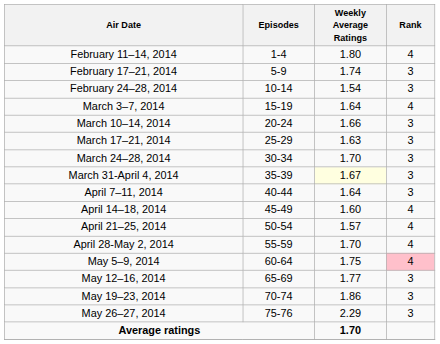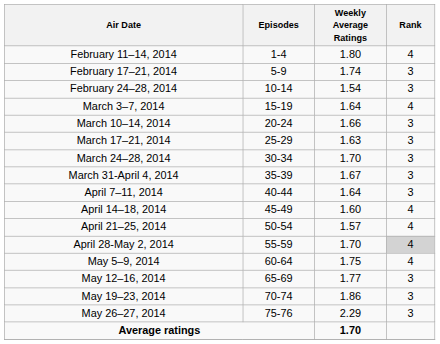March 31-April 4, 2014 | Weekly Average Ratings: lightyellow background -> no background
April 28-May 2, 2014 | Rank: no background -> lightgrey background
May 5–9, 2014 | Rank: pink background -> no background
